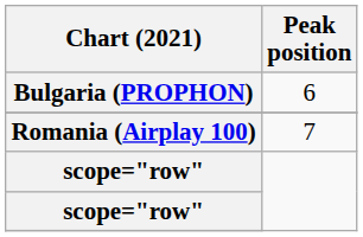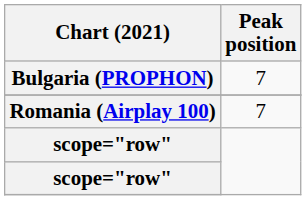Bulgaria (PROPHON) | Peak position: 6 -> 7
